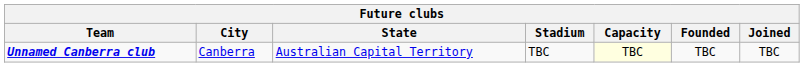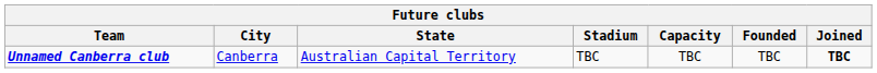Unnamed Canberra club | Capacity: lightyellow background -> no background
Unnamed Canberra club | Joined: normal -> bold
